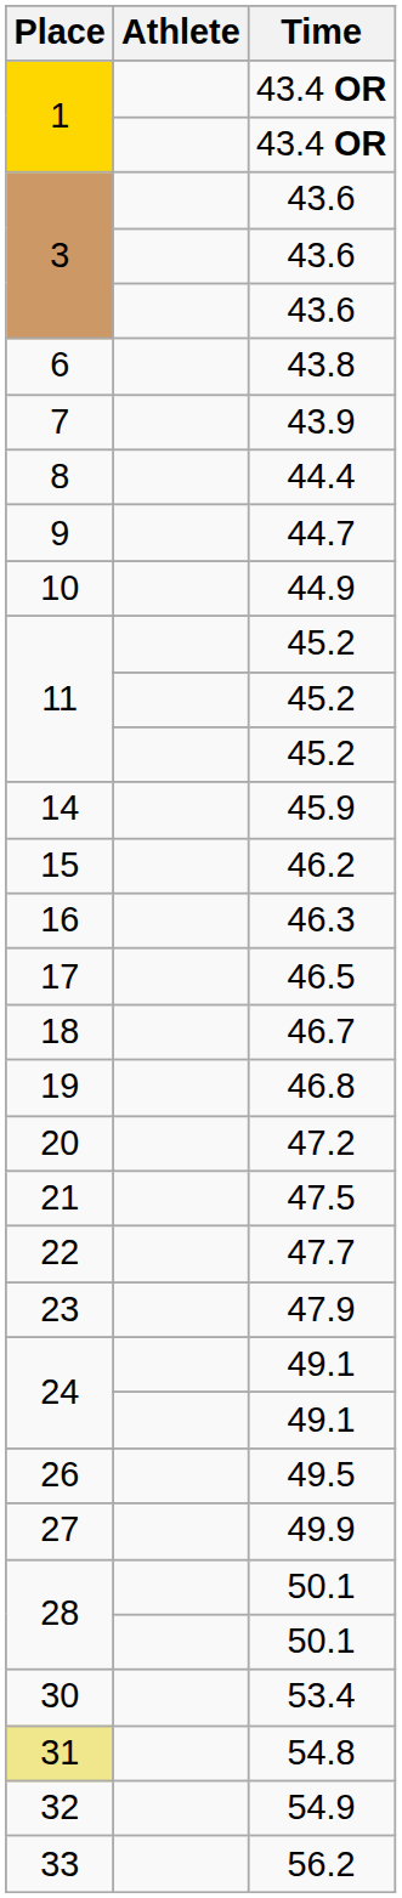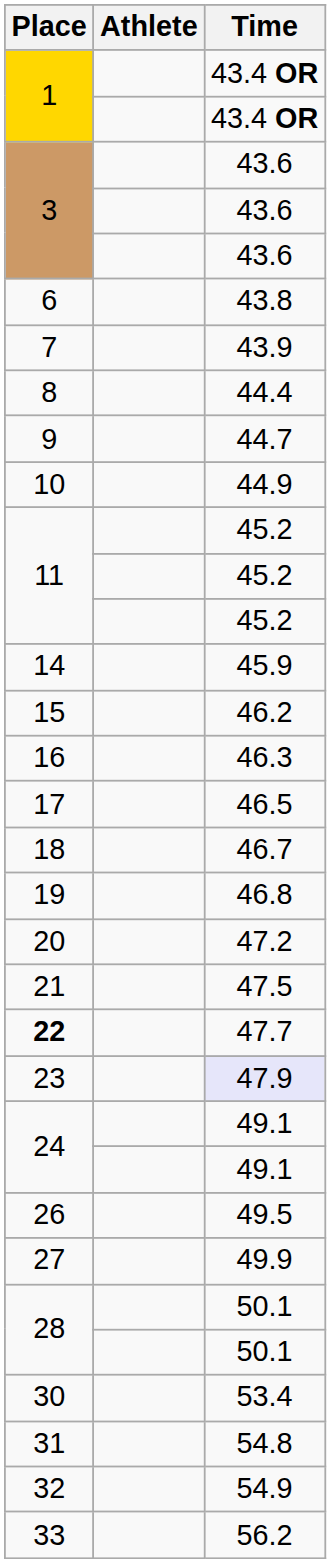22 | Place: normal -> bold
23 | Time: no background -> lavender background
31 | Place: khaki background -> no background
